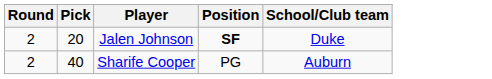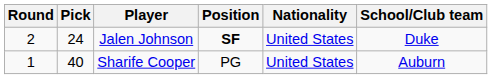+ column: Nationality | United States | United States
Jalen Johnson | Pick: 20 -> 24
Sharife Cooper | Round: 2 -> 1
